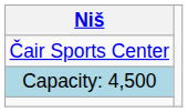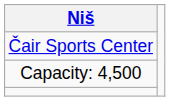Capacity: 4,500 | Niš: lightblue background -> no background
